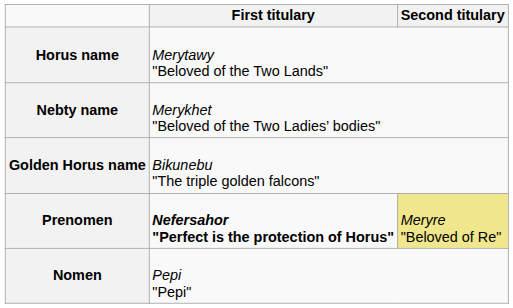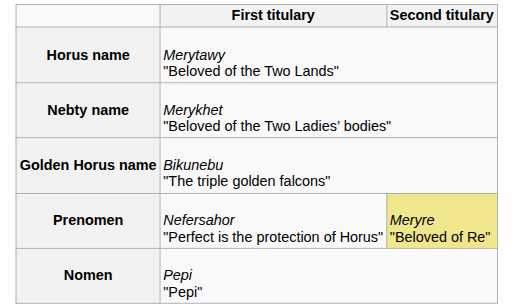Prenomen | First titulary: bold -> normal
